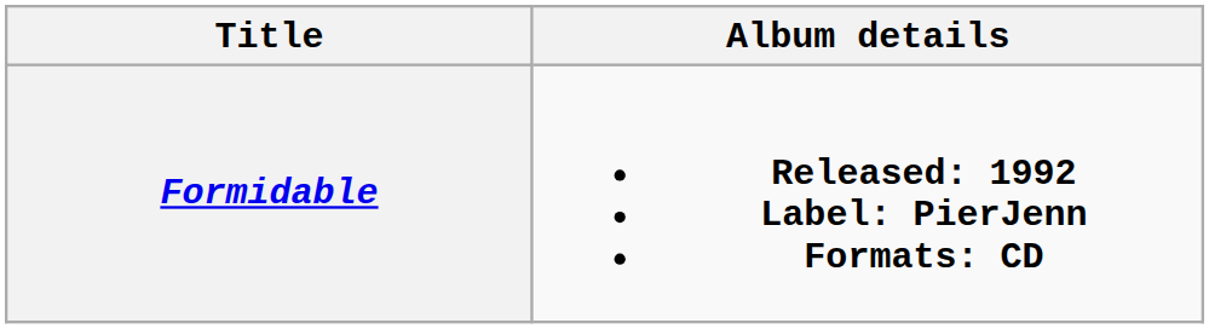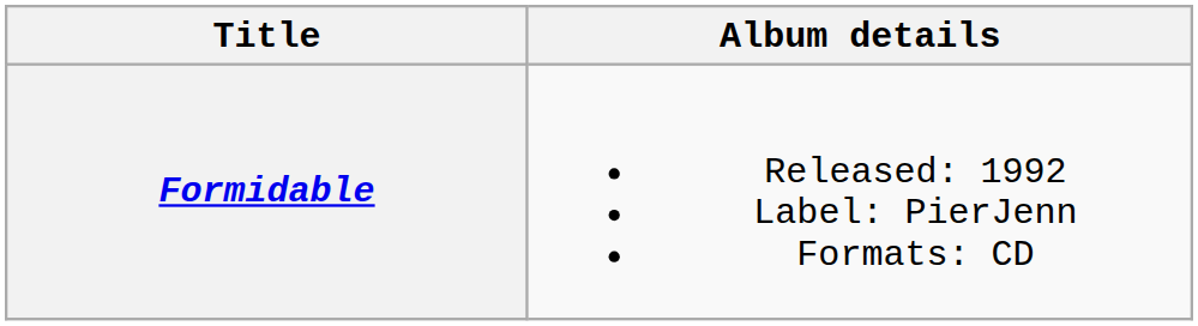Formidable | Album details: bold -> normal
